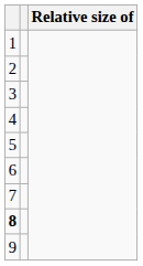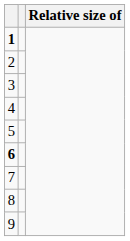1 | column 1: normal -> bold
6 | column 1: normal -> bold
8 | column 1: bold -> normal
